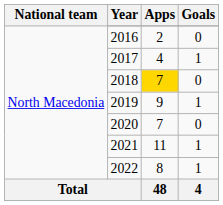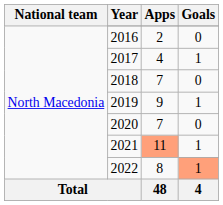2018 | Apps: gold background -> no background
2021 | Apps: no background -> lightsalmon background
2022 | Goals: no background -> lightsalmon background
